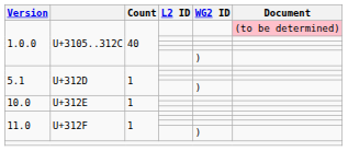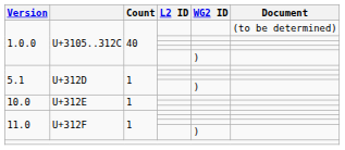row 2 | Document: pink background -> no background
